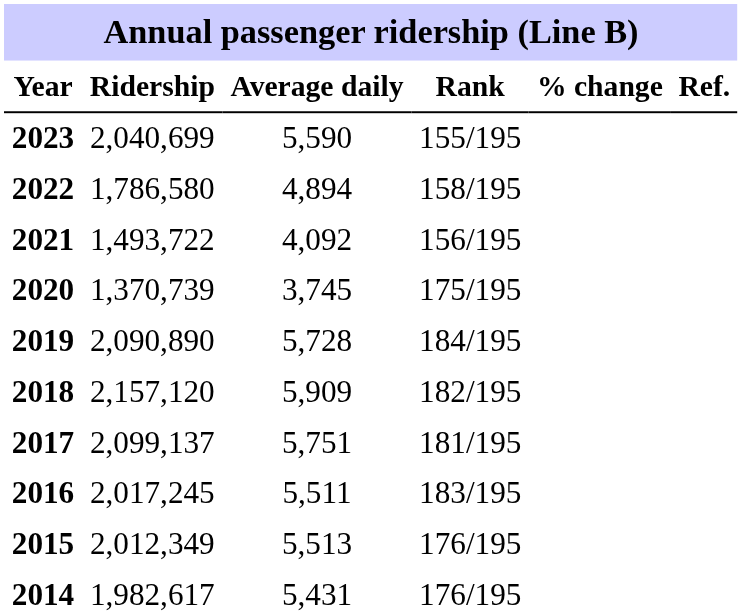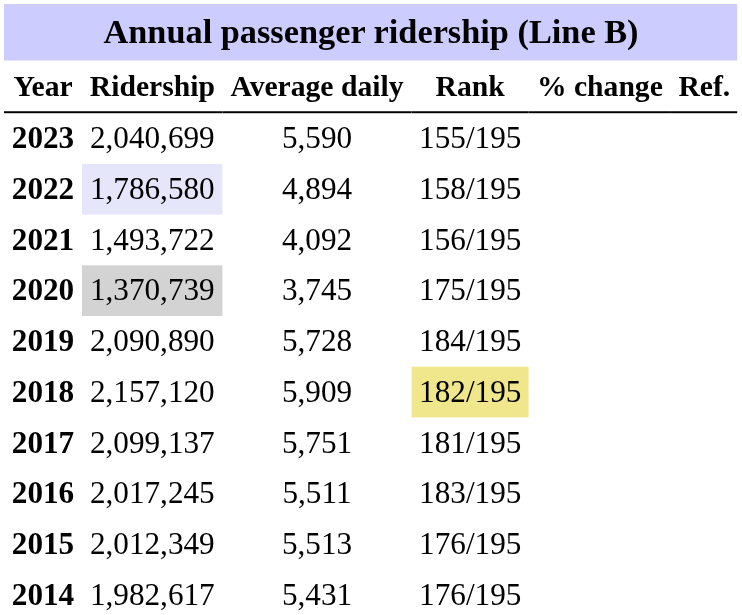2022 | Ridership: no background -> lavender background
2020 | Ridership: no background -> lightgrey background
2018 | Rank: no background -> khaki background
